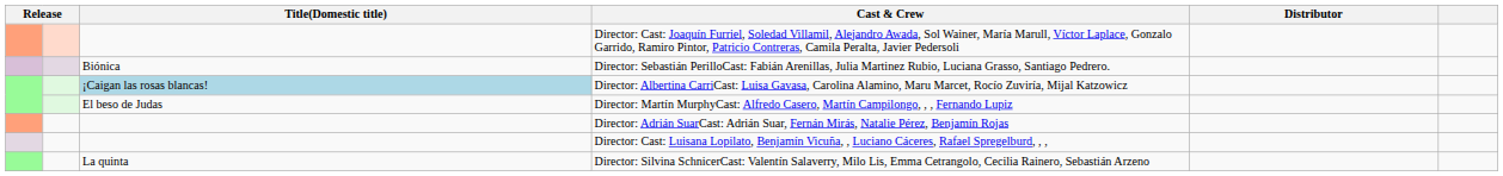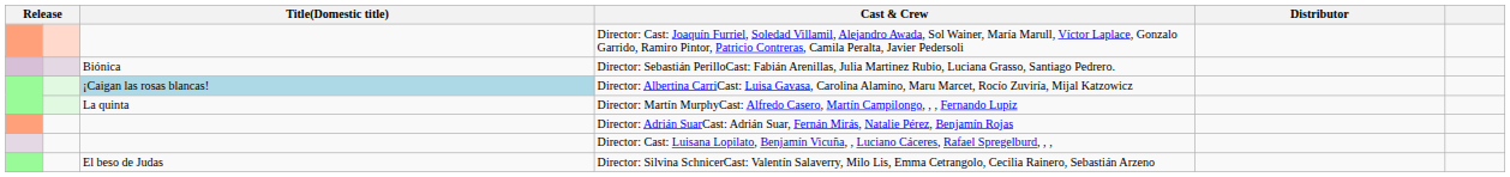row 5 | Title(Domestic title): El beso de Judas -> La quinta
row 8 | Title(Domestic title): La quinta -> El beso de Judas
